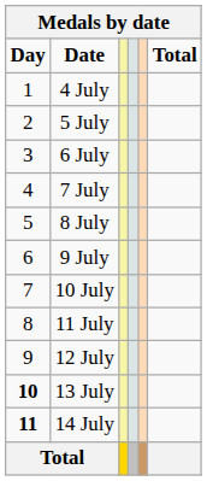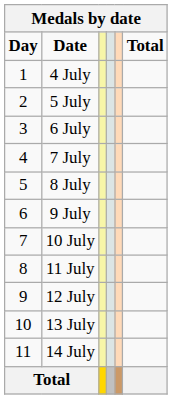13 July | Day: bold -> normal
14 July | Day: bold -> normal
